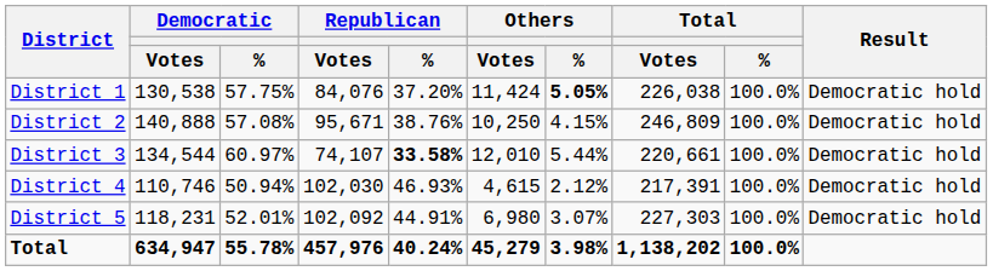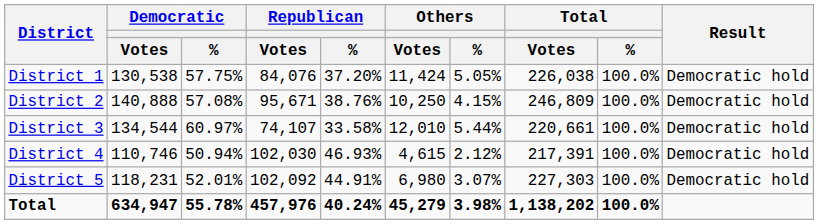District 1 | Others / %: bold -> normal
District 3 | Republican / %: bold -> normal
